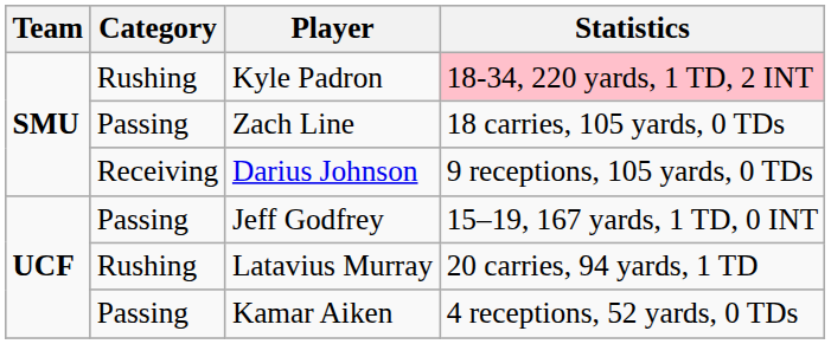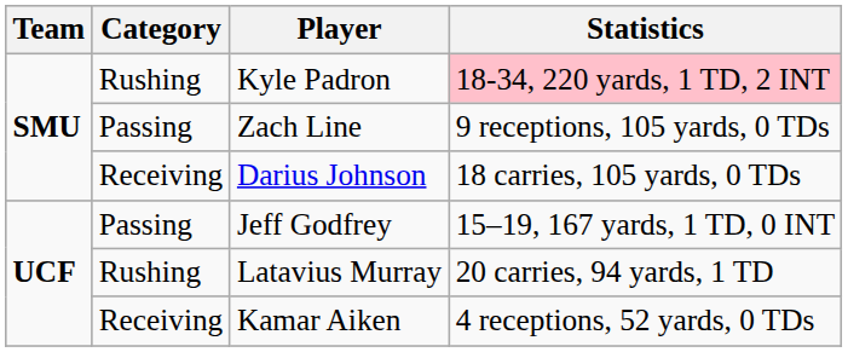Zach Line | Statistics: 18 carries, 105 yards, 0 TDs -> 9 receptions, 105 yards, 0 TDs
Darius Johnson | Statistics: 9 receptions, 105 yards, 0 TDs -> 18 carries, 105 yards, 0 TDs
Kamar Aiken | Category: Passing -> Receiving
